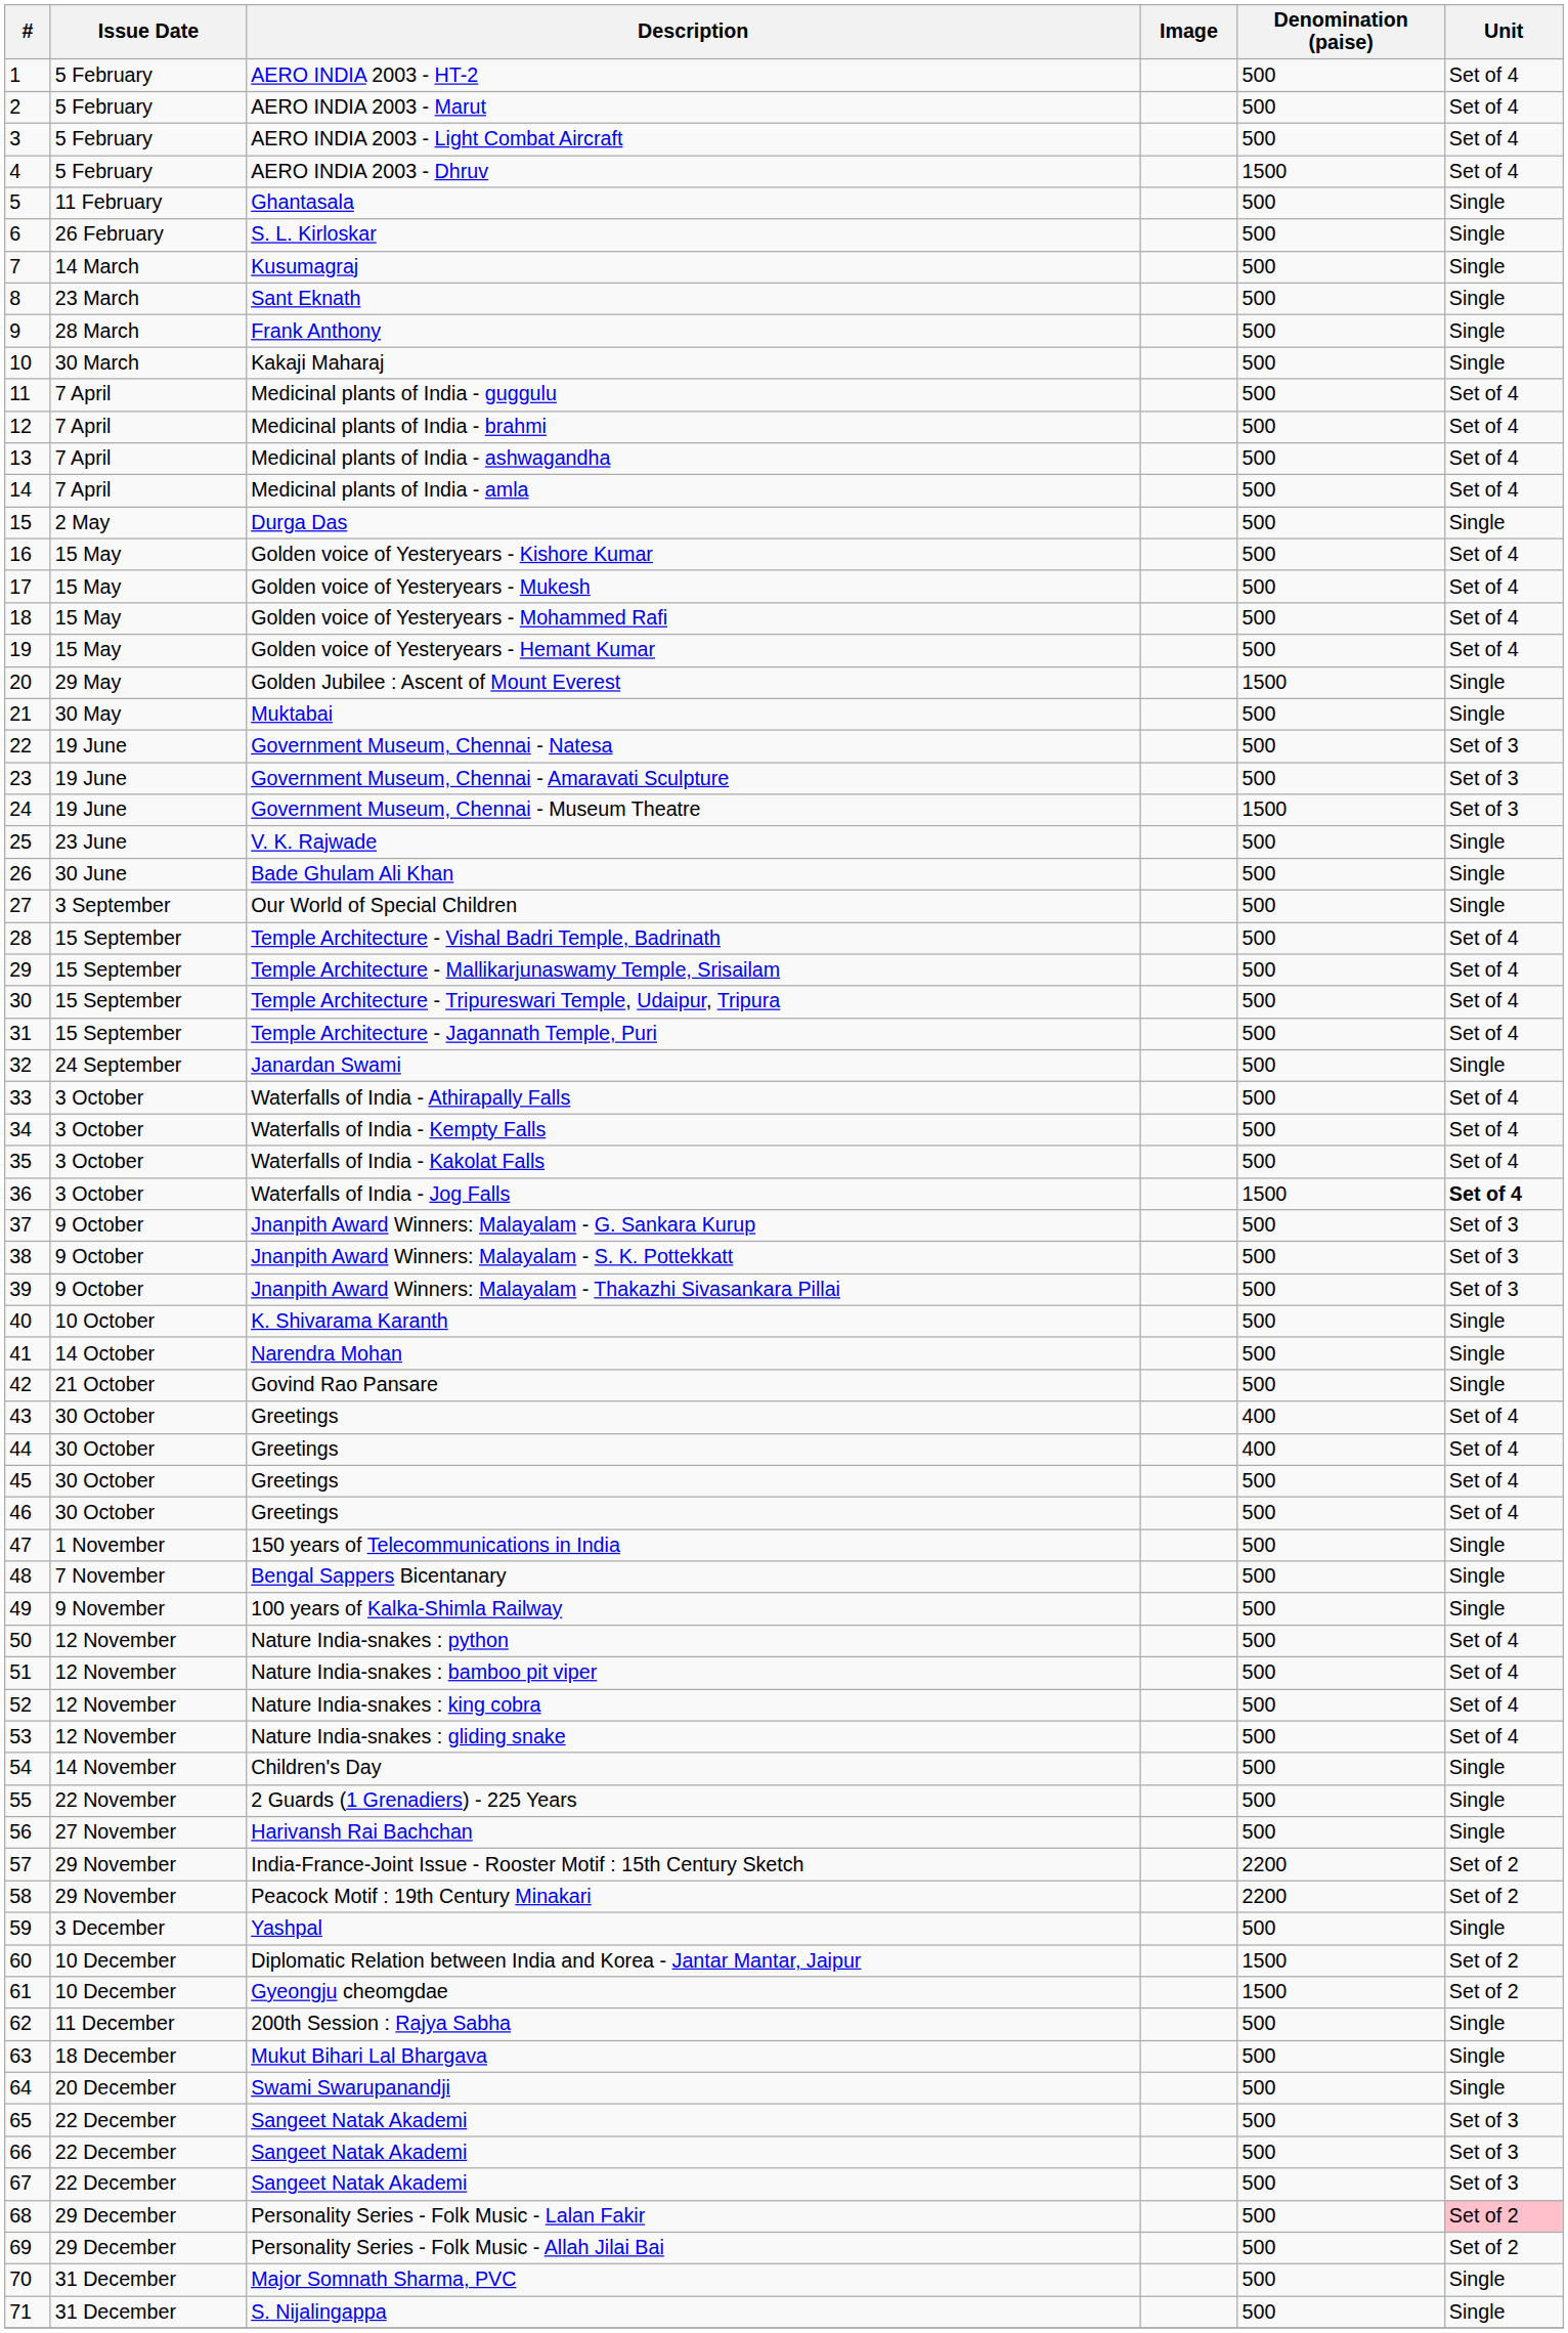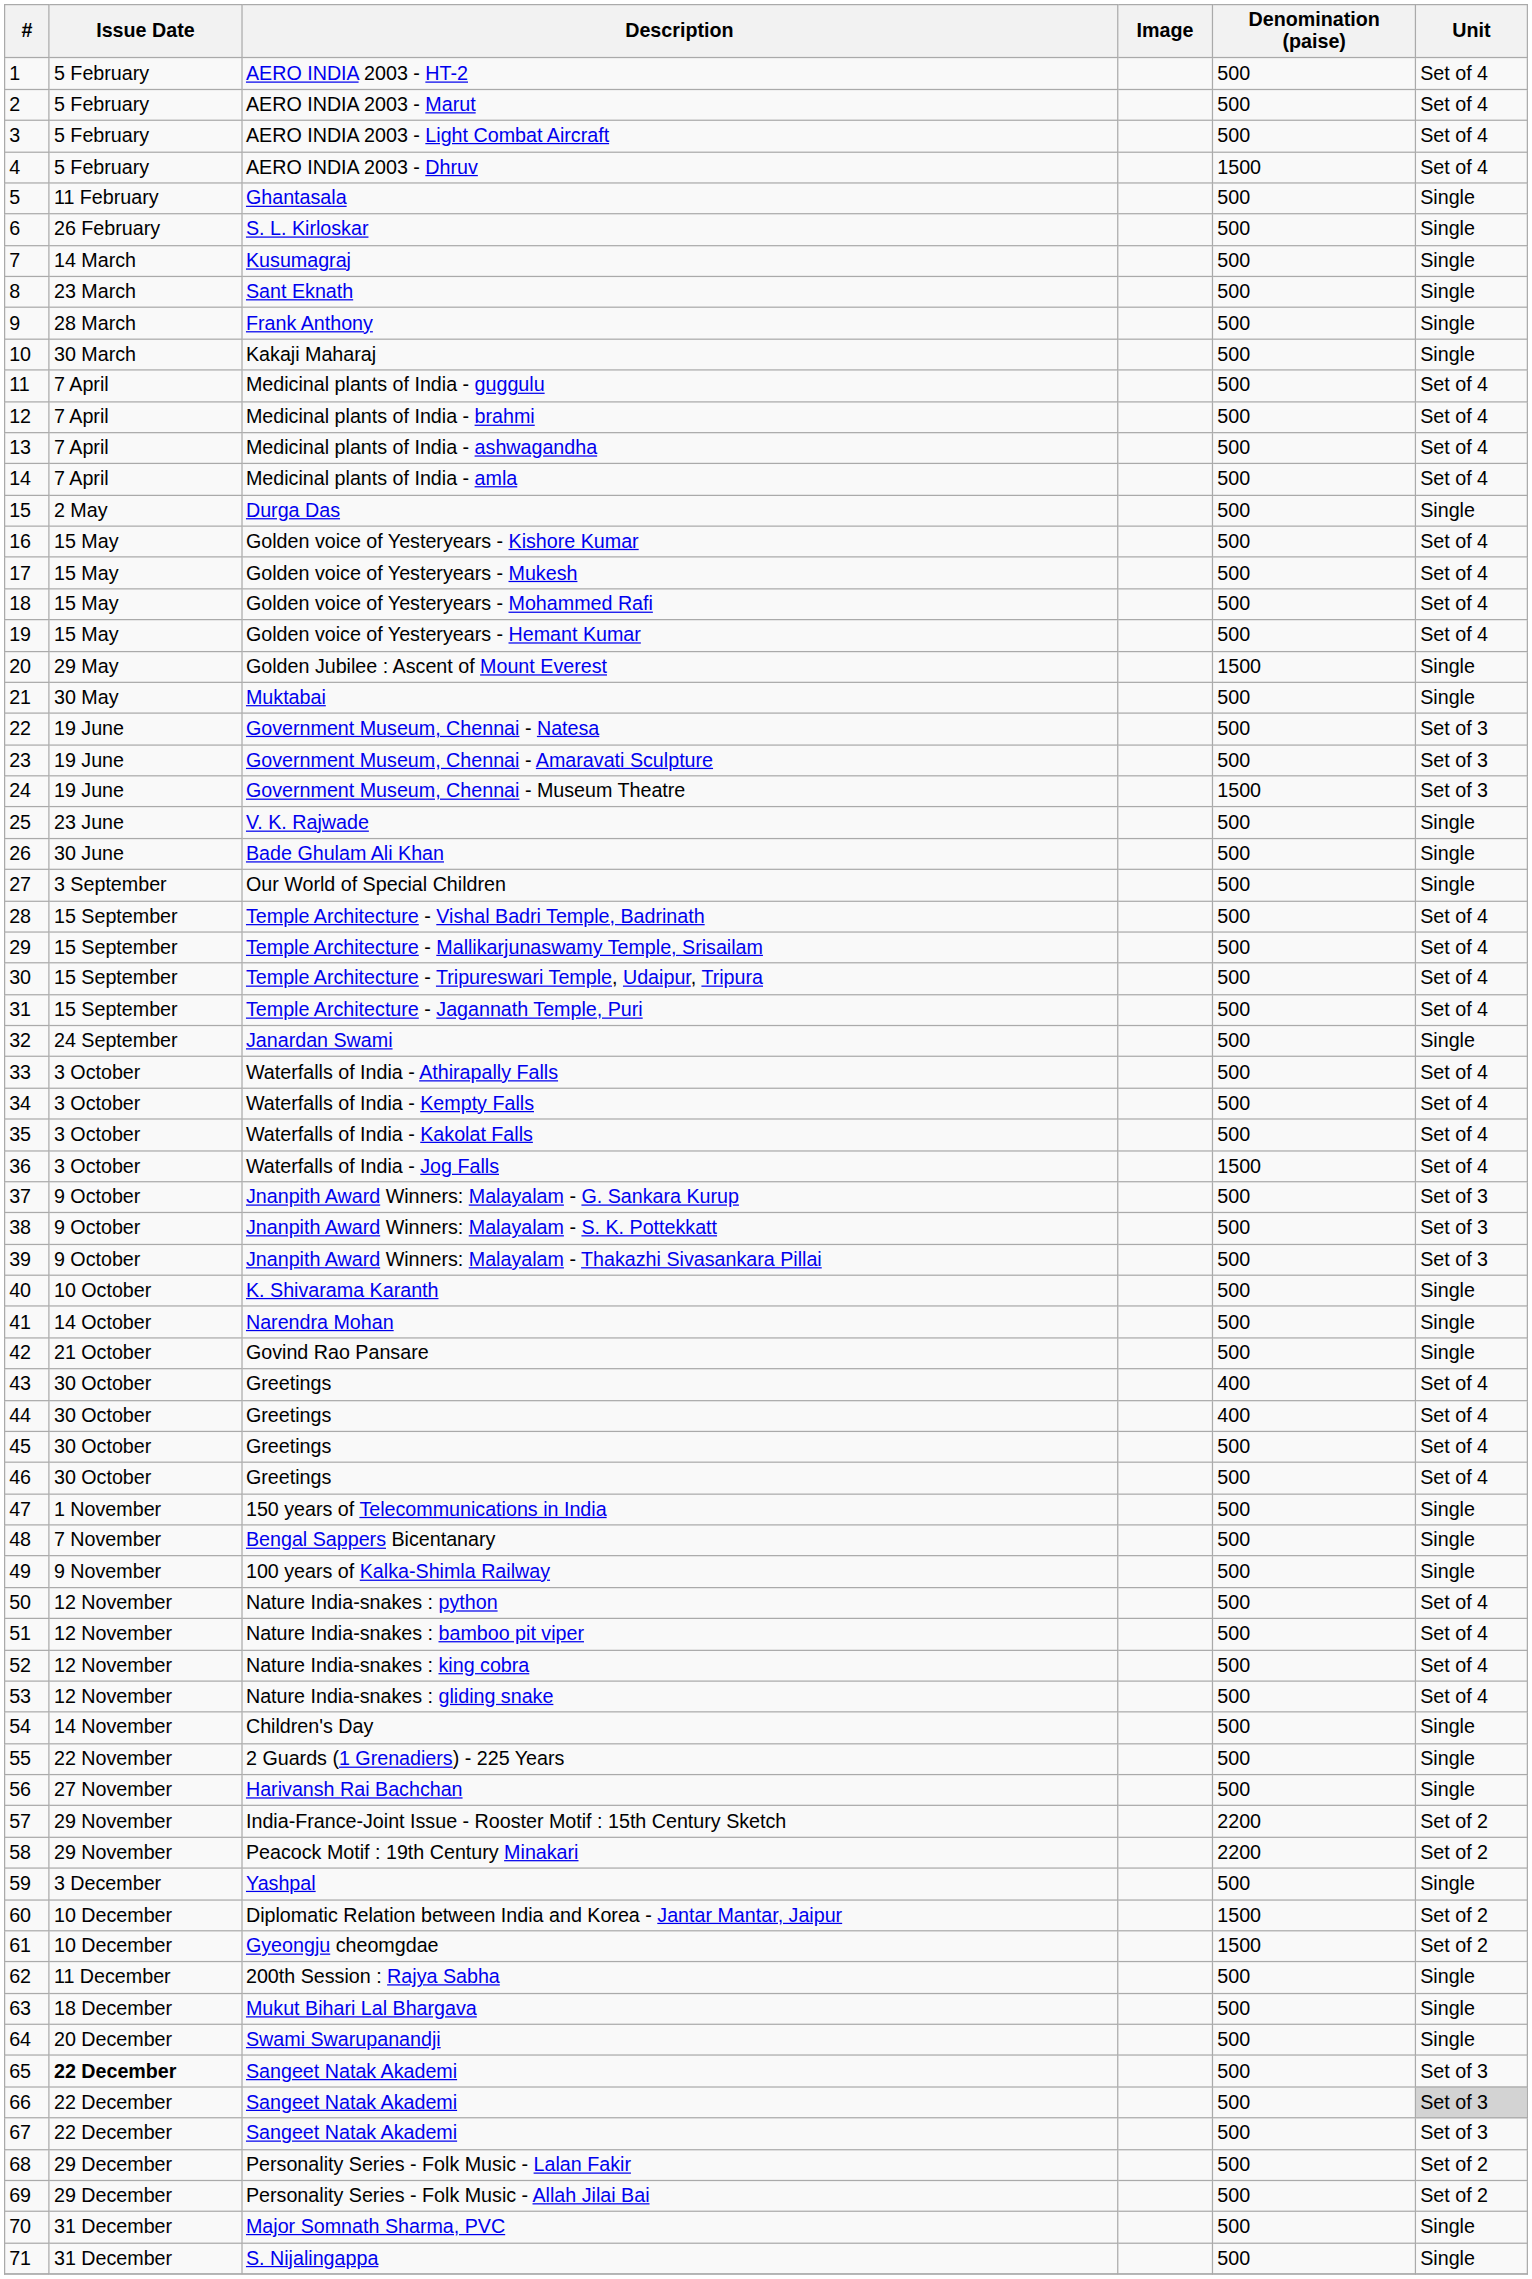Waterfalls of India - Jog Falls | Unit: bold -> normal
65 / Sangeet Natak Akademi | Issue Date: normal -> bold
66 / Sangeet Natak Akademi | Unit: no background -> lightgrey background
Personality Series - Folk Music - Lalan Fakir | Unit: pink background -> no background
